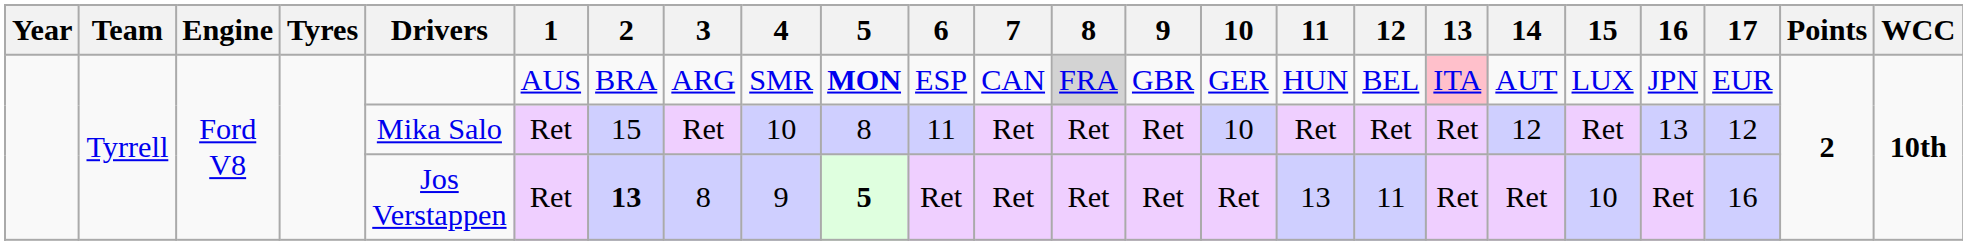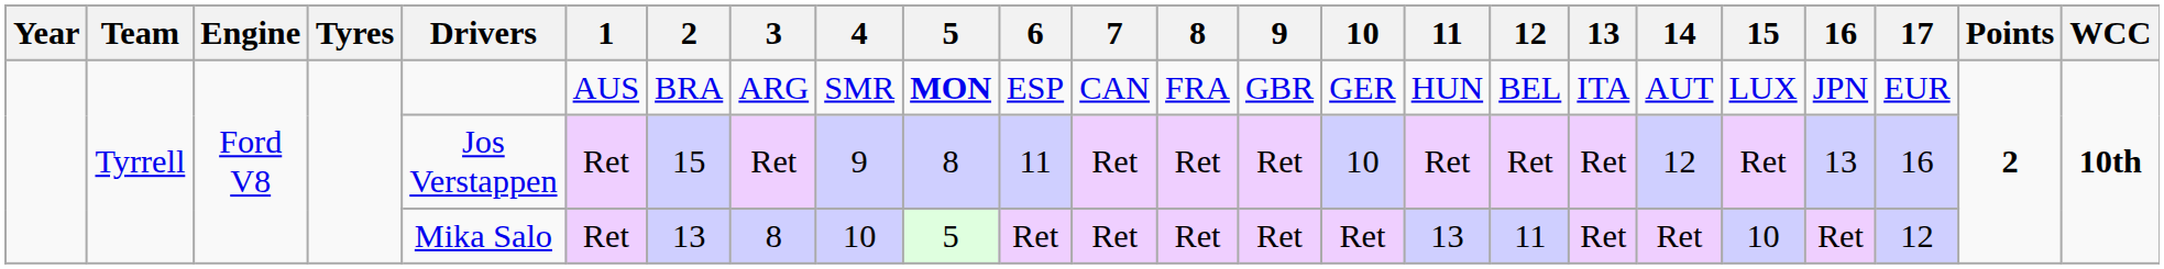row 2 | 8: lightgrey background -> no background
row 2 | 13: pink background -> no background
row 3 | Drivers: Mika Salo -> Jos Verstappen
row 3 | 4: 10 -> 9
row 3 | 17: 12 -> 16
row 4 | Drivers: Jos Verstappen -> Mika Salo
row 4 | 2: bold -> normal
row 4 | 4: 9 -> 10
row 4 | 5: bold -> normal
row 4 | 17: 16 -> 12
